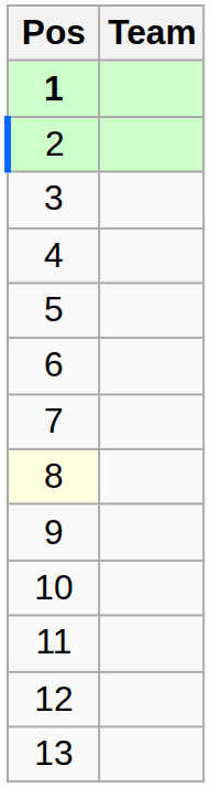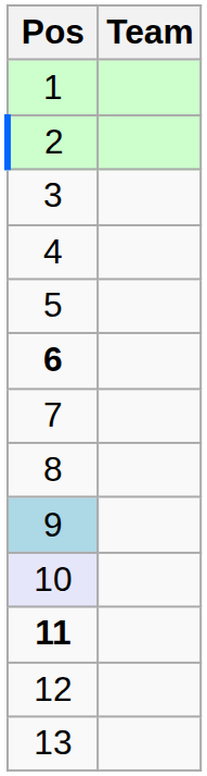1 | Pos: bold -> normal
6 | Pos: normal -> bold
8 | Pos: lightyellow background -> no background
9 | Pos: no background -> lightblue background
10 | Pos: no background -> lavender background
11 | Pos: normal -> bold
